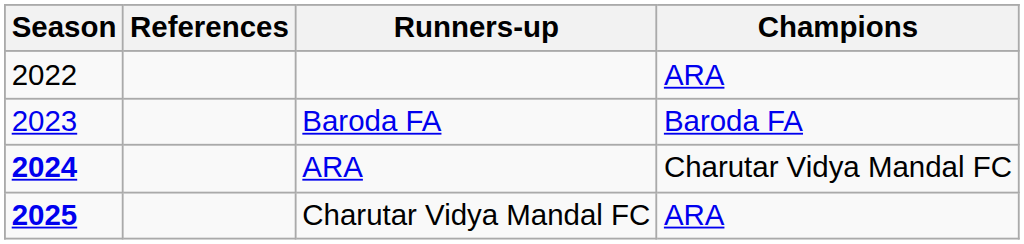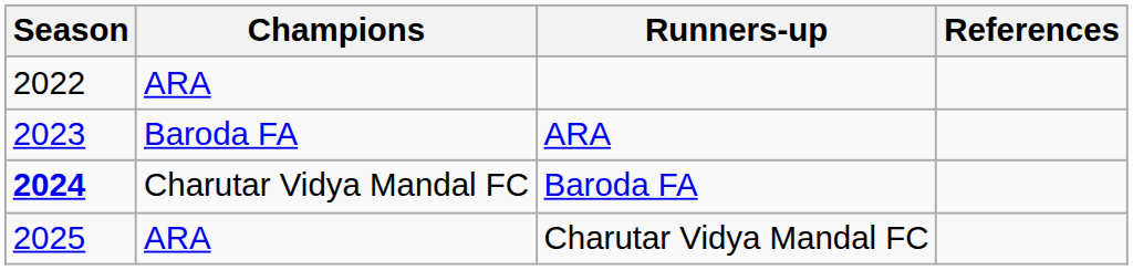columns swapped: Champions <-> References
row 3 | Runners-up: Baroda FA -> ARA
row 4 | Runners-up: ARA -> Baroda FA
row 5 | Season: bold -> normal
